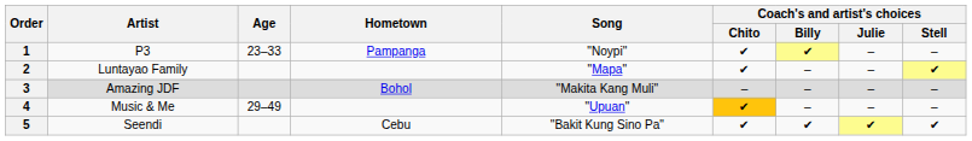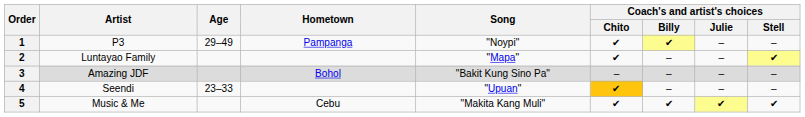1 | Age: 23–33 -> 29–49
3 | Song: "Makita Kang Muli" -> "Bakit Kung Sino Pa"
4 | Artist: Music & Me -> Seendi
4 | Age: 29–49 -> 23–33
5 | Artist: Seendi -> Music & Me
5 | Song: "Bakit Kung Sino Pa" -> "Makita Kang Muli"
